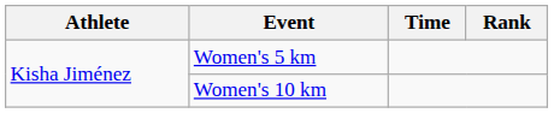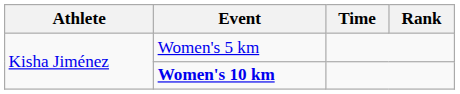Women's 10 km | Event: normal -> bold
